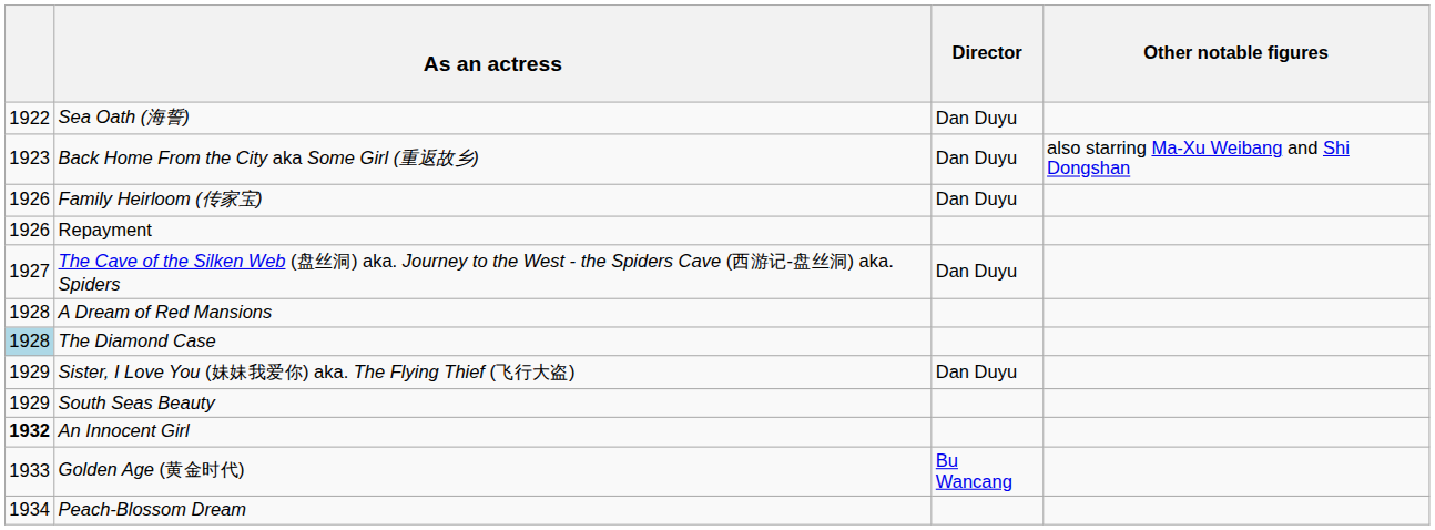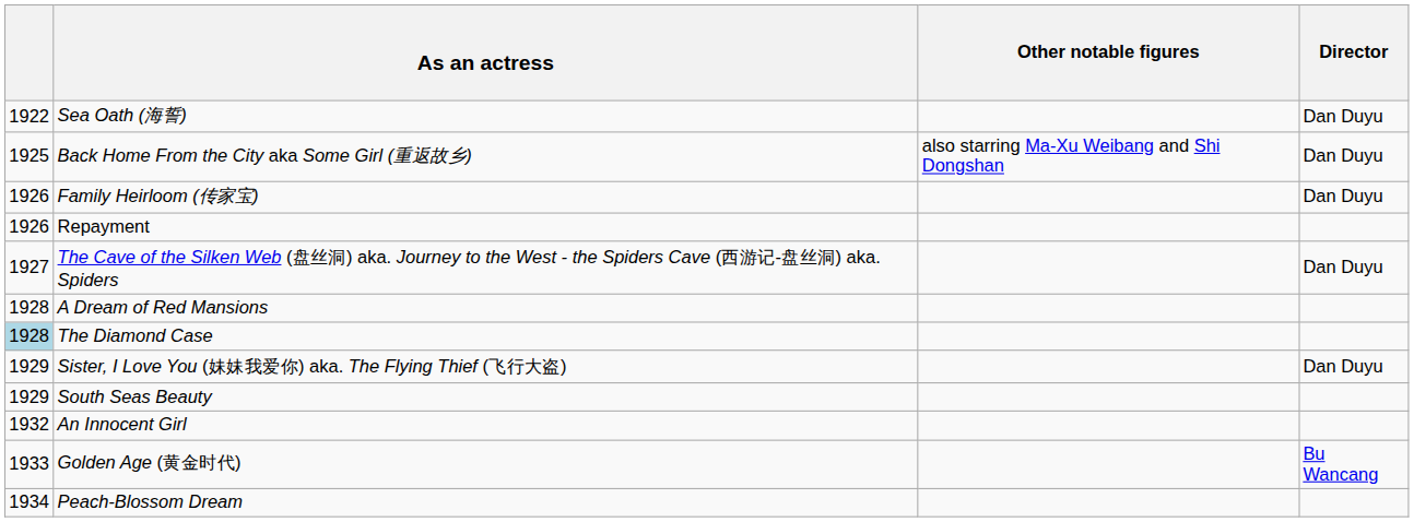columns swapped: Director <-> Other notable figures
Back Home From the City aka Some Girl (重返故乡) | column 1: 1923 -> 1925
An Innocent Girl | column 1: bold -> normal
